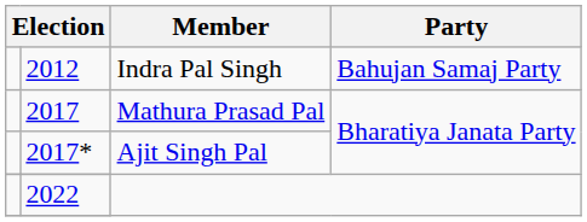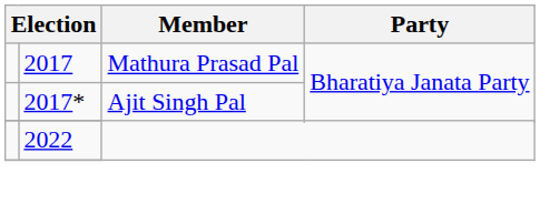- row: 2012 | Indra Pal Singh | Bahujan Samaj Party
